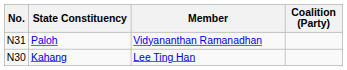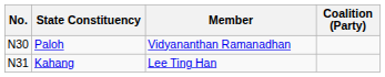Paloh | No.: N31 -> N30
Kahang | No.: N30 -> N31
